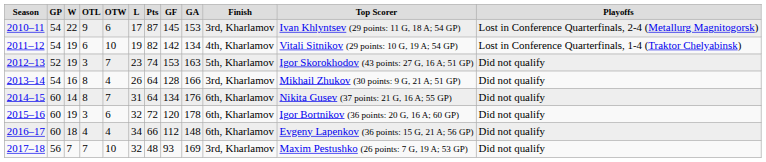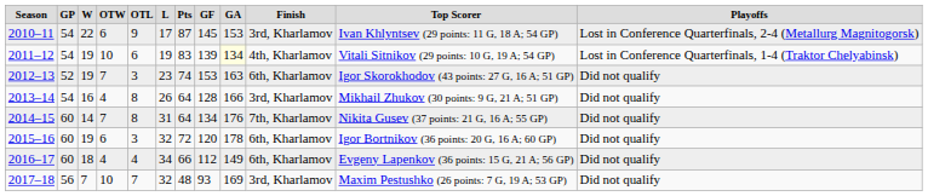columns swapped: OTW <-> OTL
2011–12 | Pts: 82 -> 83
2011–12 | GF: 142 -> 139
2011–12 | GA: no background -> lightyellow background
2012–13 | Finish: 5th, Kharlamov -> 6th, Kharlamov
2014–15 | Finish: 6th, Kharlamov -> 7th, Kharlamov
2016–17 | GA: 148 -> 149
